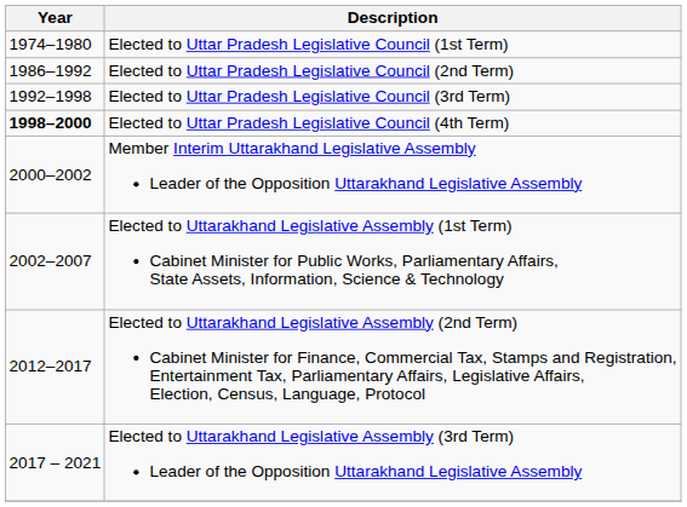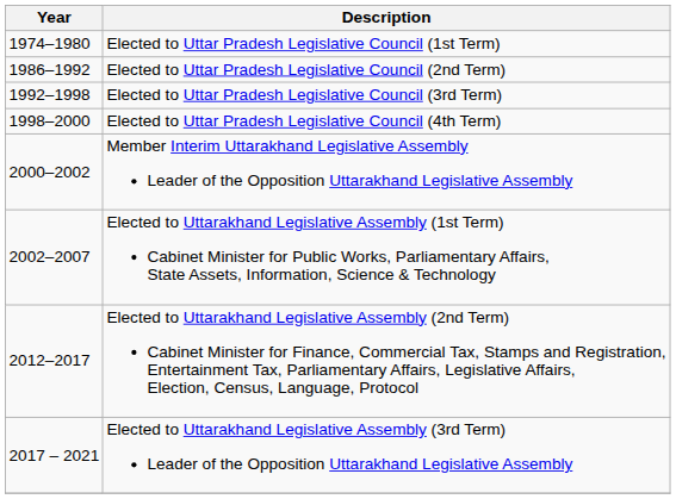Elected to Uttar Pradesh Legislative Council (4th Term) | Year: bold -> normal
